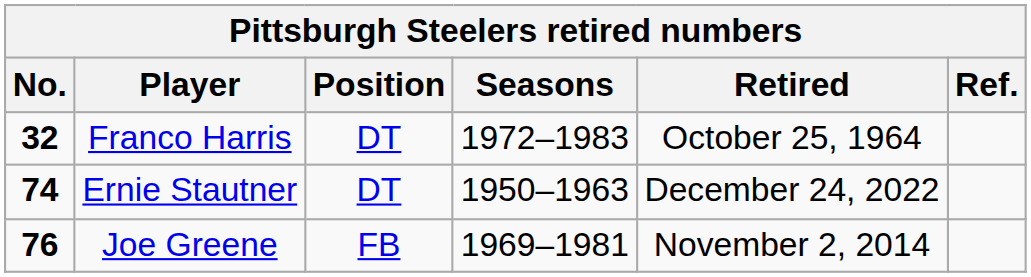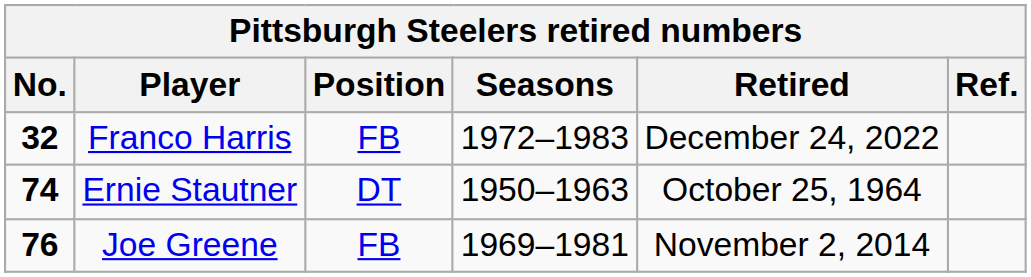Franco Harris | Position: DT -> FB
Franco Harris | Retired: October 25, 1964 -> December 24, 2022
Ernie Stautner | Retired: December 24, 2022 -> October 25, 1964
